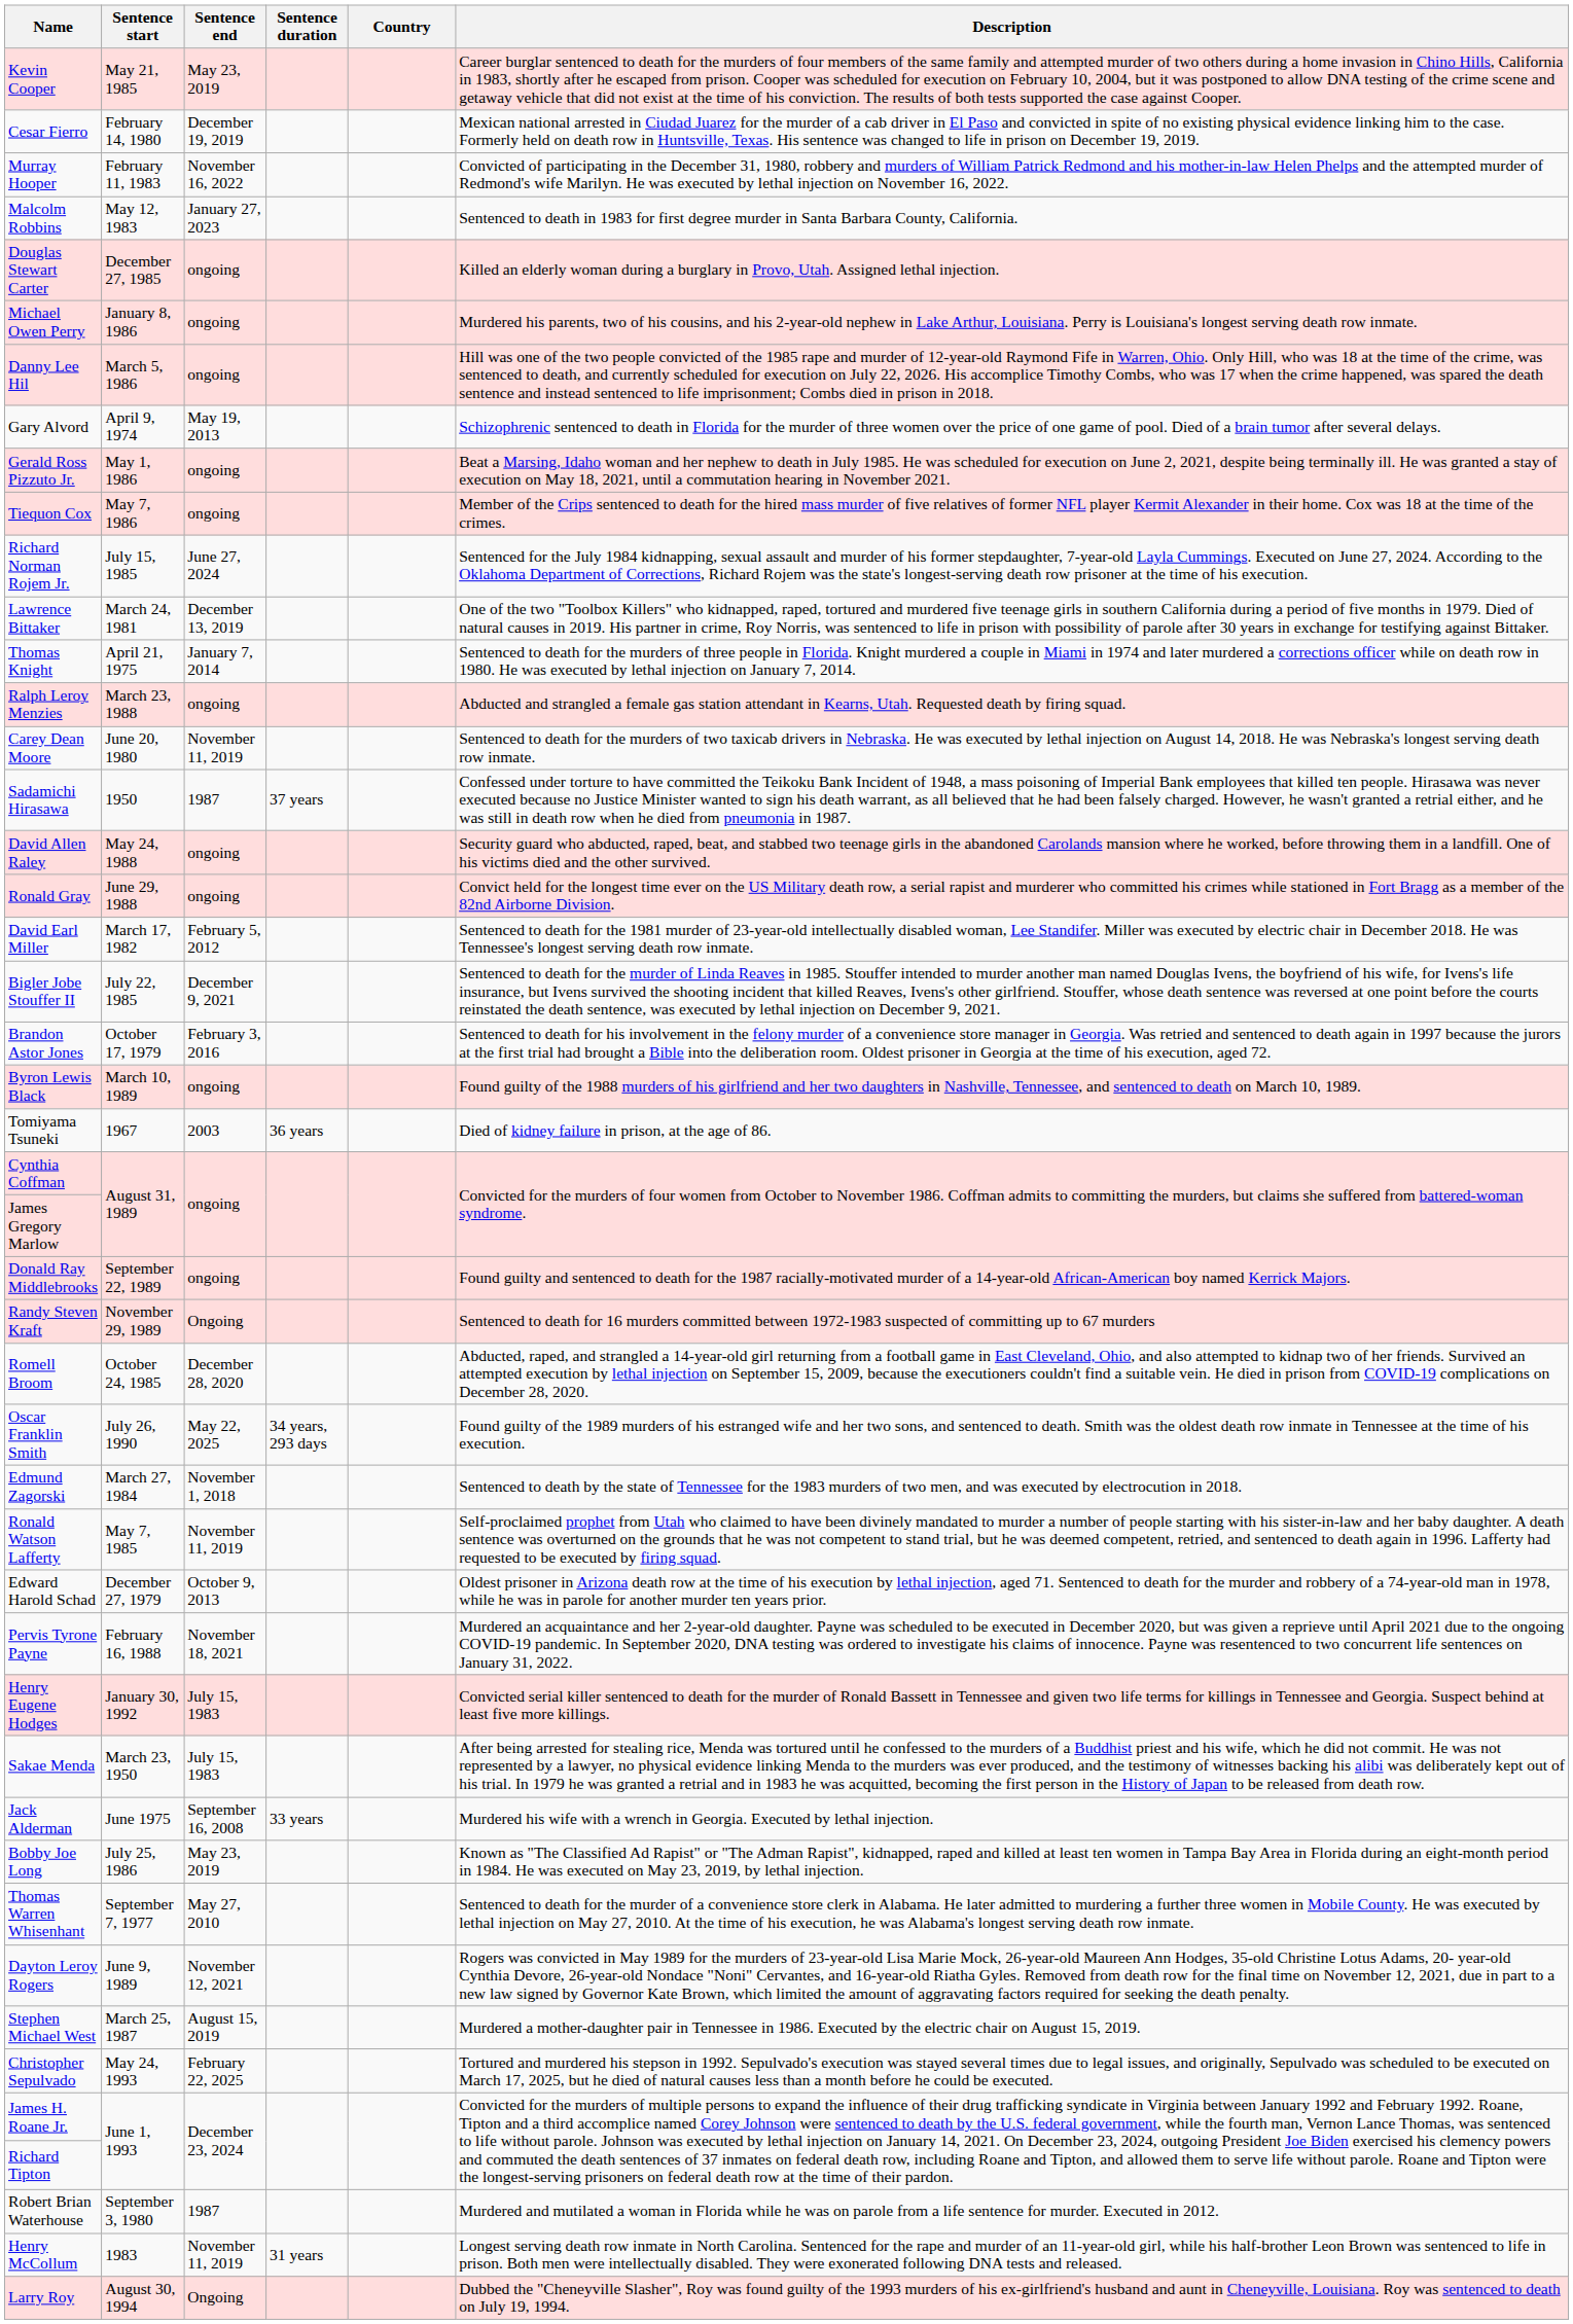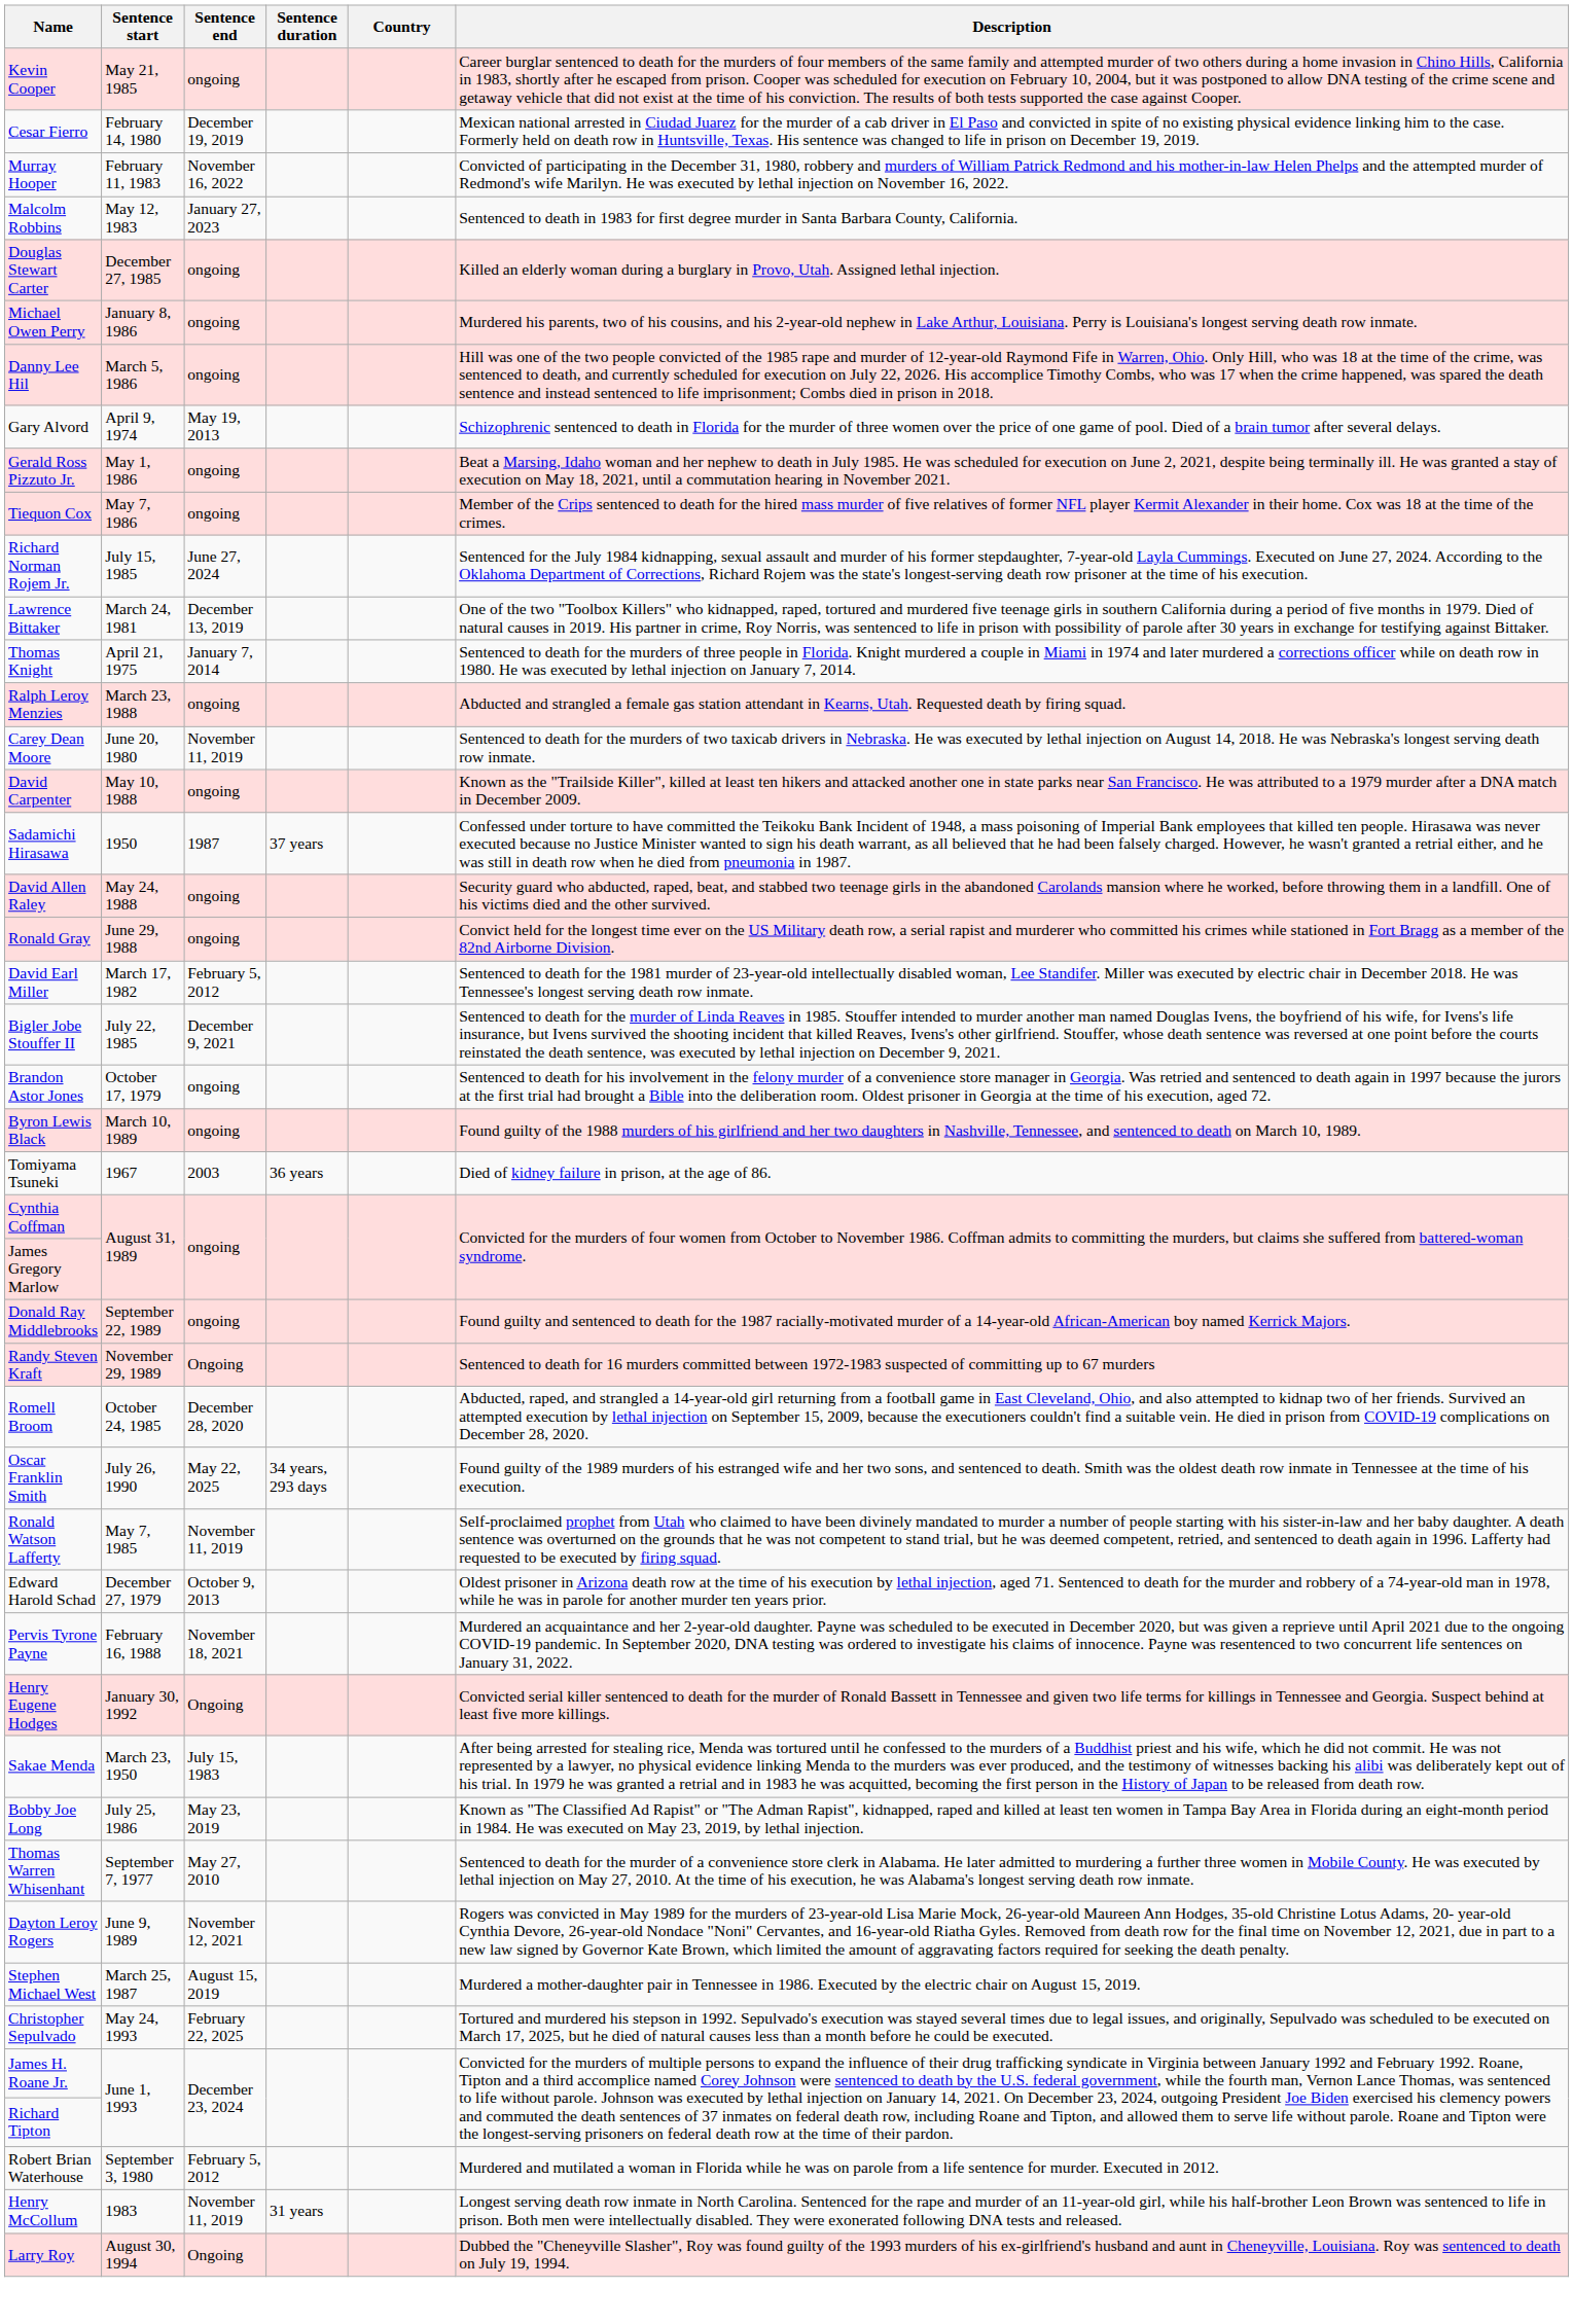Kevin Cooper | Sentence end: May 23, 2019 -> ongoing
+ row: David Carpenter | May 10, 1988 | ongoing | Known as the "Trailside Killer", killed at least ten hikers and attacked another one in state parks near San Francisco. He was attributed to a 1979 murder after a DNA match in December 2009.
Brandon Astor Jones | Sentence end: February 3, 2016 -> ongoing
- row: Edmund Zagorski | March 27, 1984 | November 1, 2018 | Sentenced to death by the state of Tennessee for the 1983 murders of two men, and was executed by electrocution in 2018.
Henry Eugene Hodges | Sentence end: July 15, 1983 -> Ongoing
- row: Jack Alderman | June 1975 | September 16, 2008 | 33 years | Murdered his wife with a wrench in Georgia. Executed by lethal injection.
Robert Brian Waterhouse | Sentence end: 1987 -> February 5, 2012
